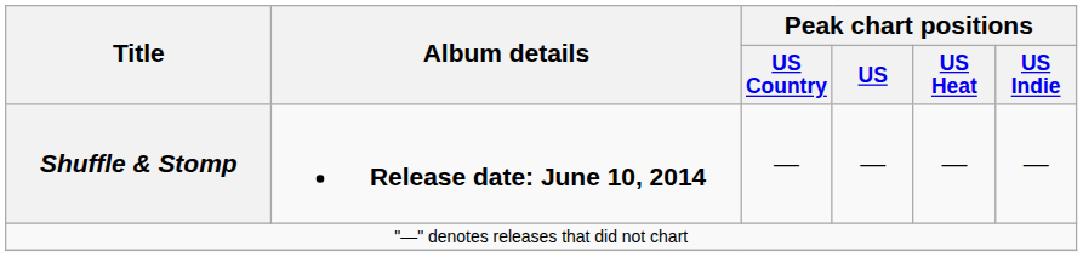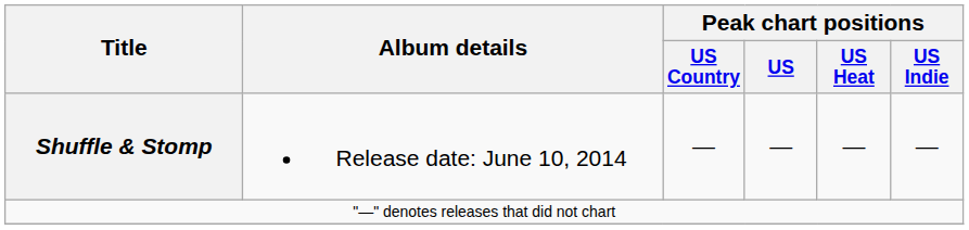Shuffle & Stomp | Album details: bold -> normal
